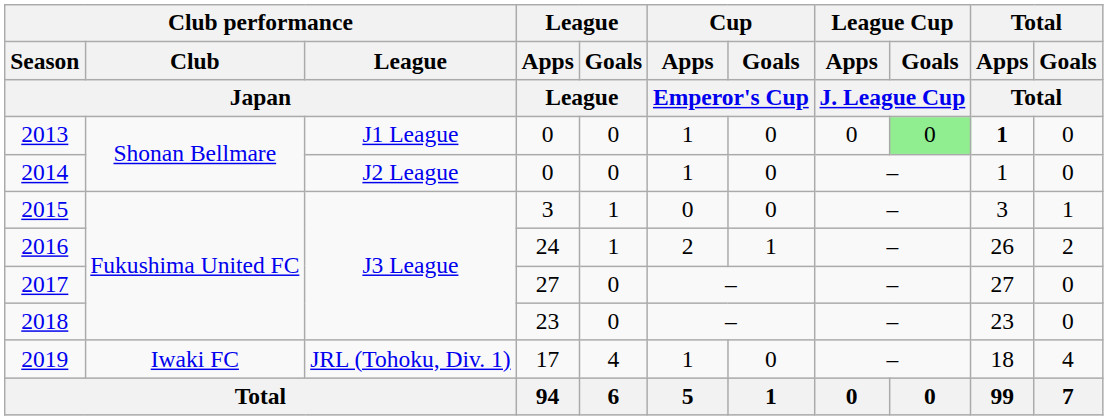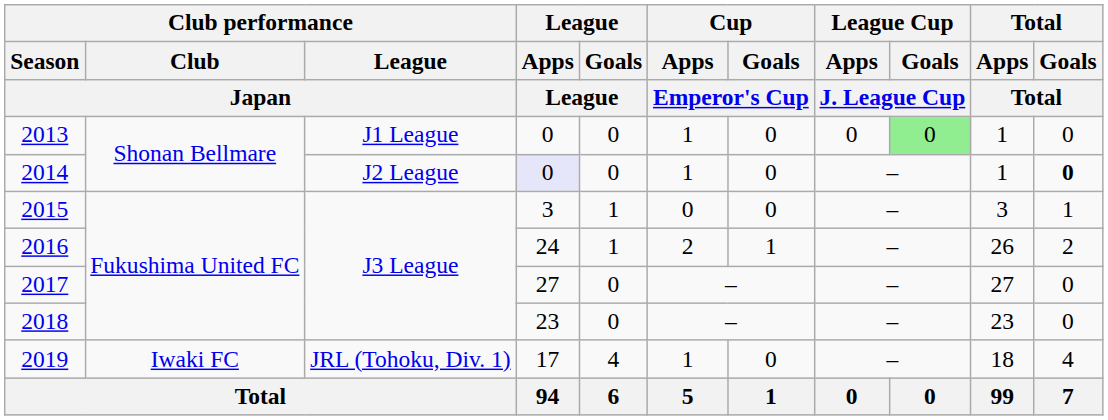2013 | Total / Apps / Total: bold -> normal
2014 | League / Apps / League: no background -> lavender background
2014 | Total / Goals / Total: normal -> bold
